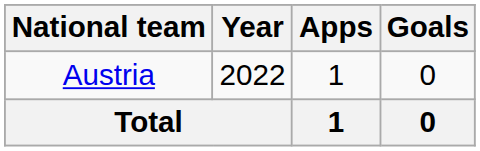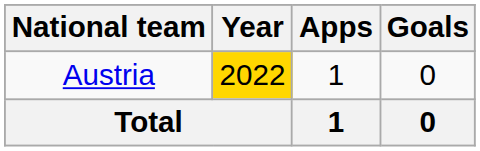Austria | Year: no background -> gold background
